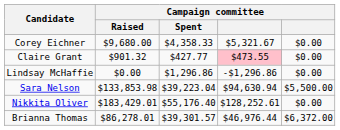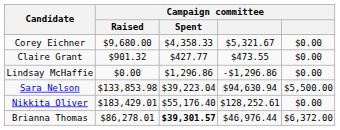Claire Grant | column 4: pink background -> no background
Brianna Thomas | Campaign committee / Spent: normal -> bold
